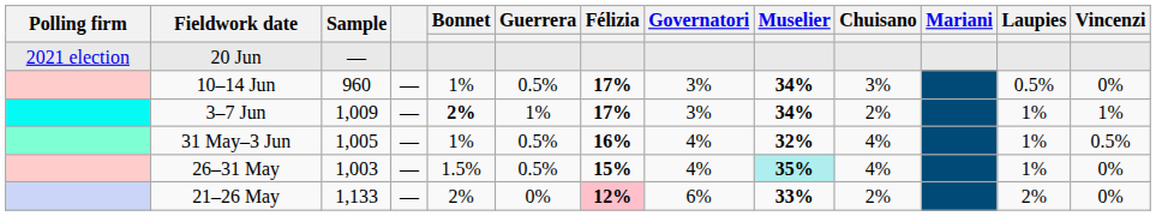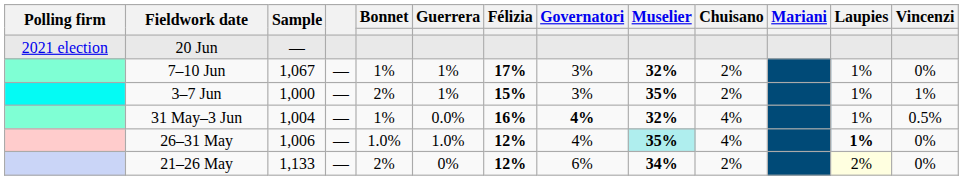- row: 10–14 Jun | 960 | — | 1% | 0.5% | 17% | 3% | 34% | 3% | 0.5% | 0%
+ row: 7–10 Jun | 1,067 | — | 1% | 1% | 17% | 3% | 32% | 2% | 1% | 0%
3–7 Jun | Sample: 1,009 -> 1,000
3–7 Jun | Bonnet: bold -> normal
3–7 Jun | Félizia: 17% -> 15%
3–7 Jun | Muselier: 34% -> 35%
31 May–3 Jun | Sample: 1,005 -> 1,004
31 May–3 Jun | Guerrera: 0.5% -> 0.0%
31 May–3 Jun | Governatori: normal -> bold
26–31 May | Sample: 1,003 -> 1,006
26–31 May | Bonnet: 1.5% -> 1.0%
26–31 May | Guerrera: 0.5% -> 1.0%
26–31 May | Félizia: 15% -> 12%
26–31 May | Laupies: normal -> bold
21–26 May | Félizia: pink background -> no background
21–26 May | Muselier: 33% -> 34%
21–26 May | Laupies: no background -> lightyellow background
